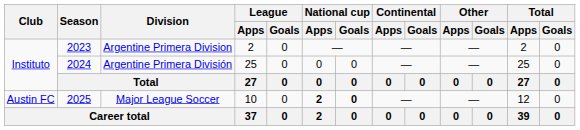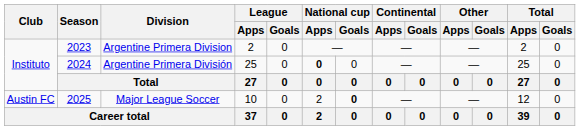Argentine Primera División | National cup / Apps: normal -> bold
Major League Soccer | National cup / Apps: bold -> normal
